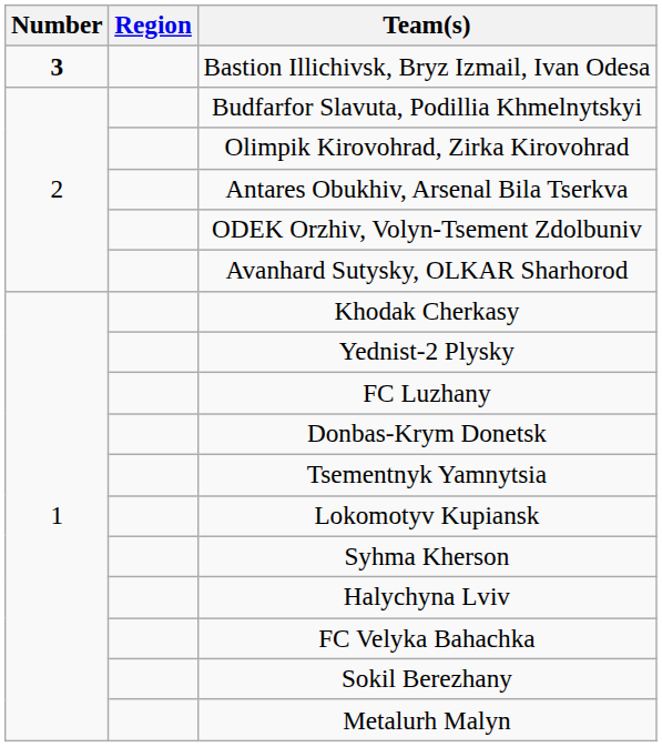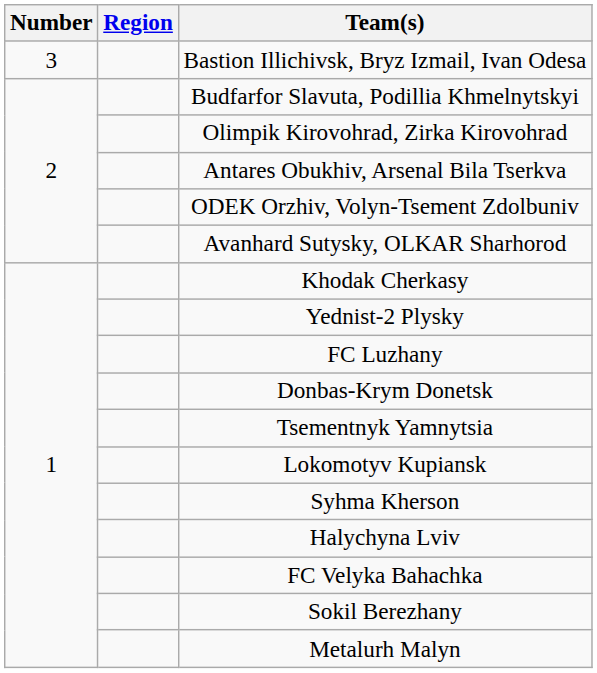Bastion Illichivsk, Bryz Izmail, Ivan Odesa | Number: bold -> normal
